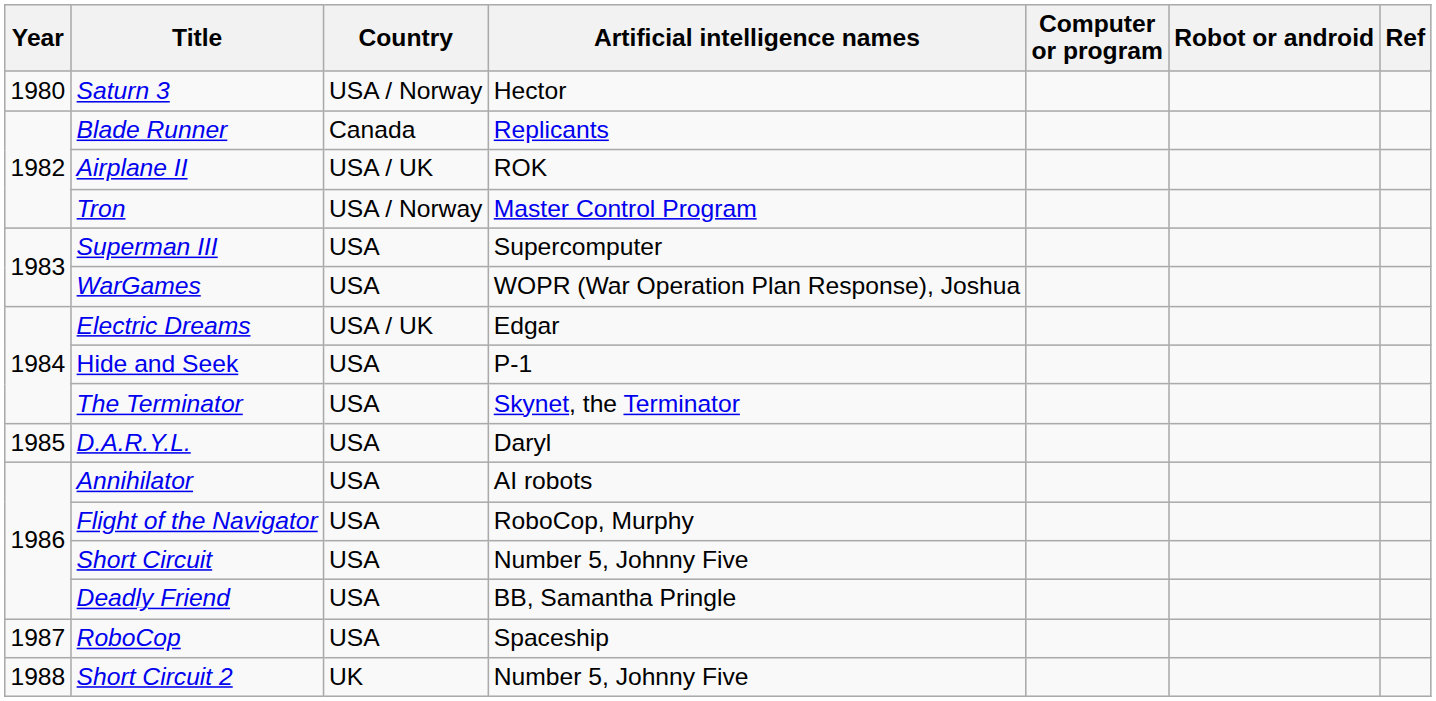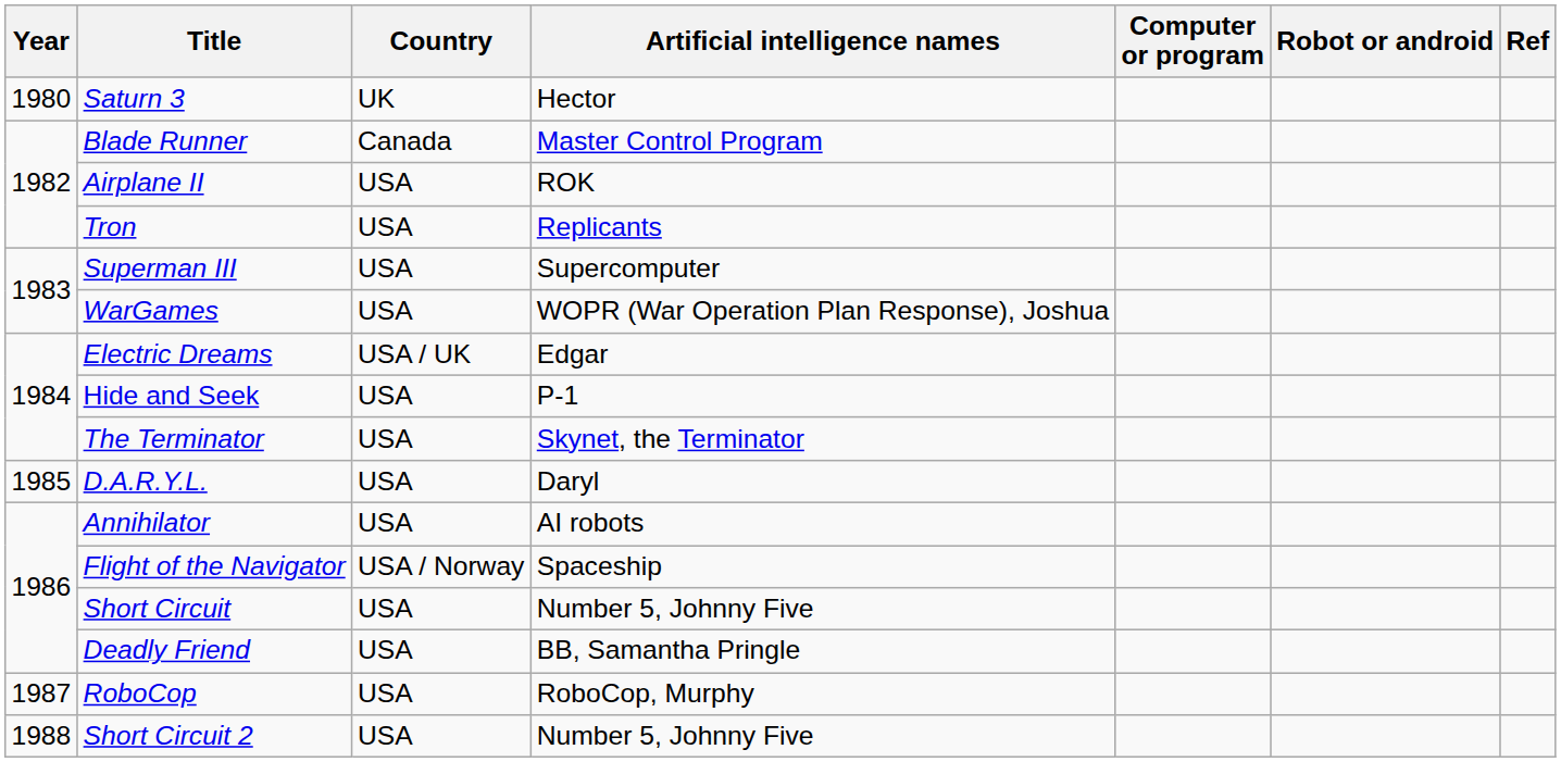Saturn 3 | Country: USA / Norway -> UK
Blade Runner | Artificial intelligence names: Replicants -> Master Control Program
Airplane II | Country: USA / UK -> USA
Tron | Country: USA / Norway -> USA
Tron | Artificial intelligence names: Master Control Program -> Replicants
Flight of the Navigator | Country: USA -> USA / Norway
Flight of the Navigator | Artificial intelligence names: RoboCop, Murphy -> Spaceship
RoboCop | Artificial intelligence names: Spaceship -> RoboCop, Murphy
Short Circuit 2 | Country: UK -> USA
